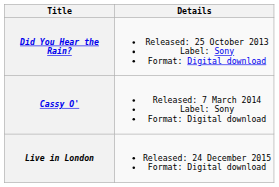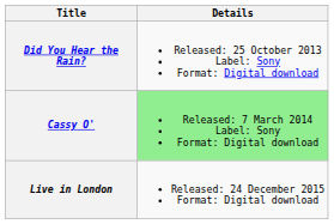Cassy O' | Details: no background -> lightgreen background
